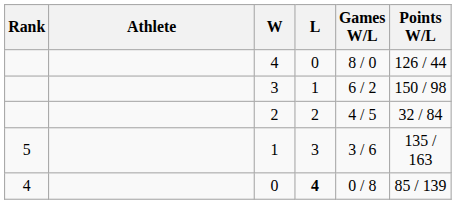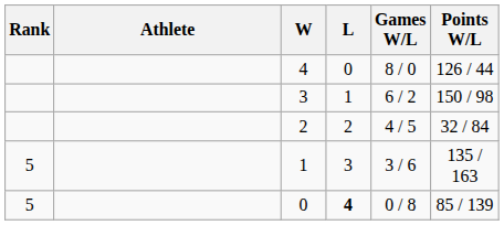row 6 | Rank: 4 -> 5
